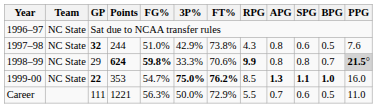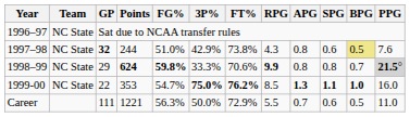1997–98 | BPG: no background -> khaki background
1999-00 | GP: bold -> normal
